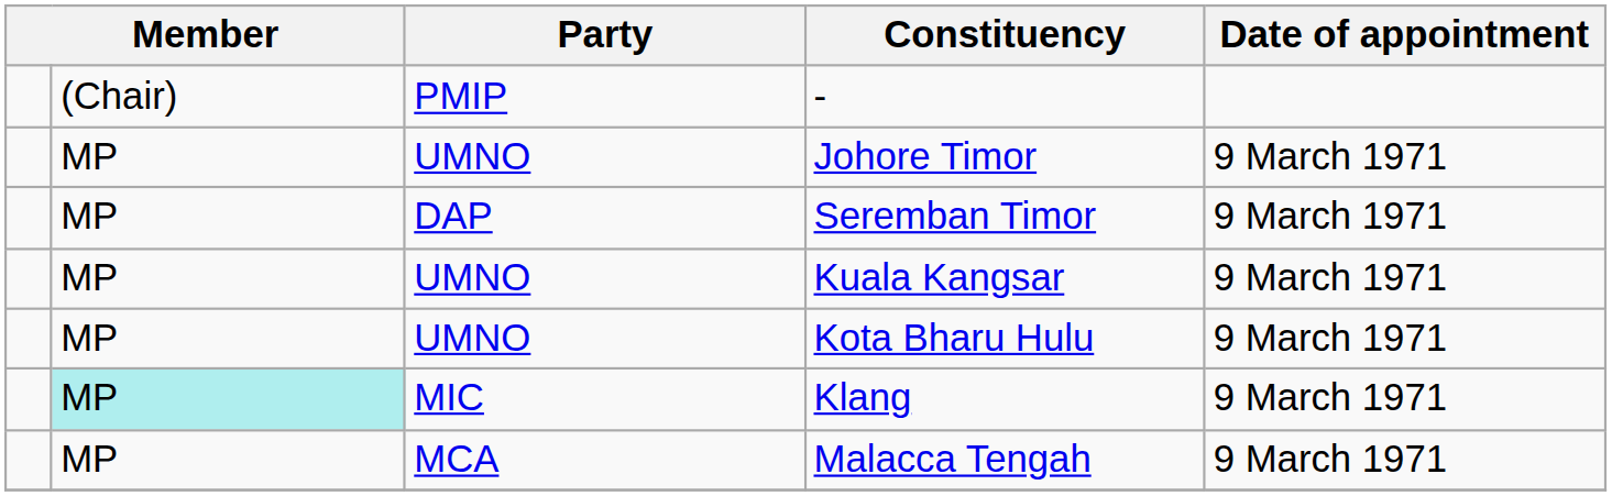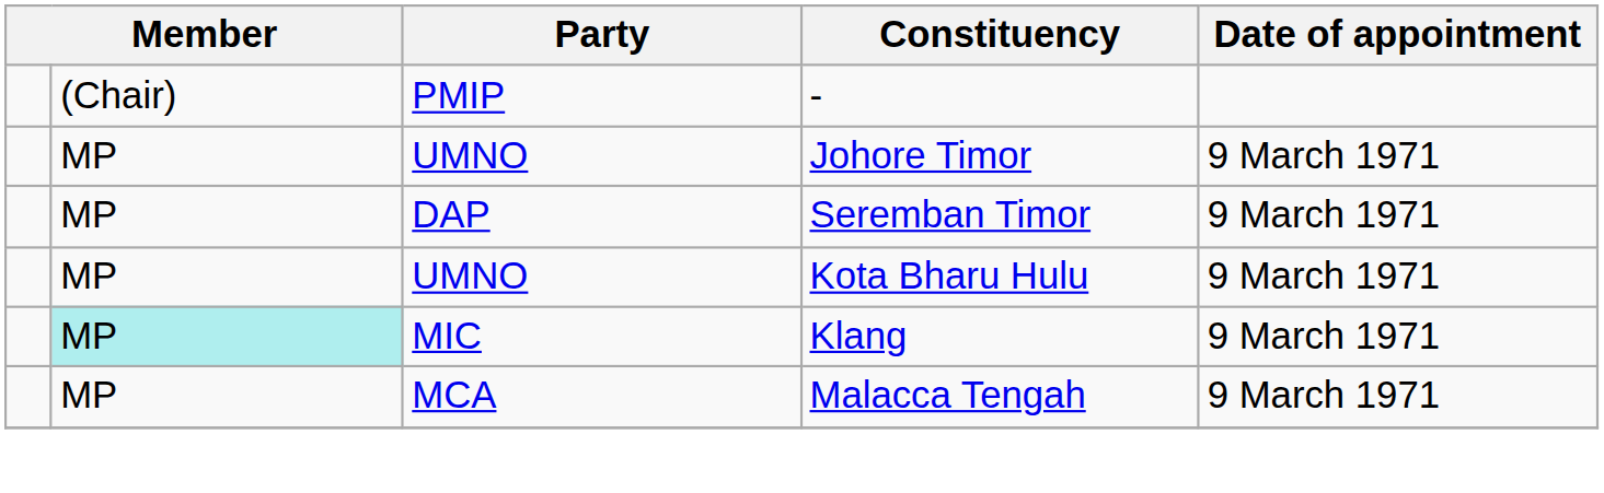- row: MP | UMNO | Kuala Kangsar | 9 March 1971
